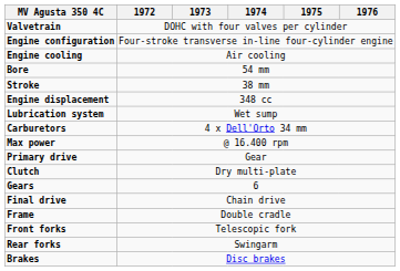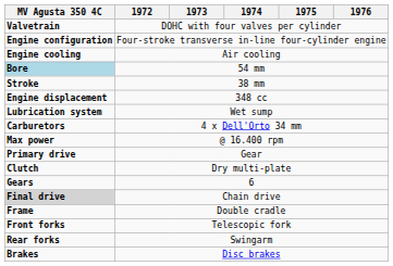Bore | MV Agusta 350 4C: no background -> lightblue background
Final drive | MV Agusta 350 4C: no background -> lightgrey background
